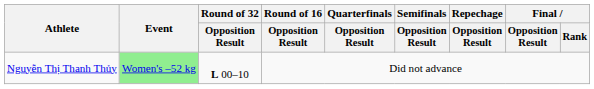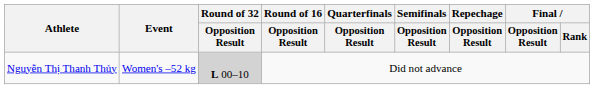Nguyễn Thị Thanh Thủy | Event: lightgreen background -> no background
Nguyễn Thị Thanh Thủy | Round of 32 / Opposition Result: no background -> lightgrey background
